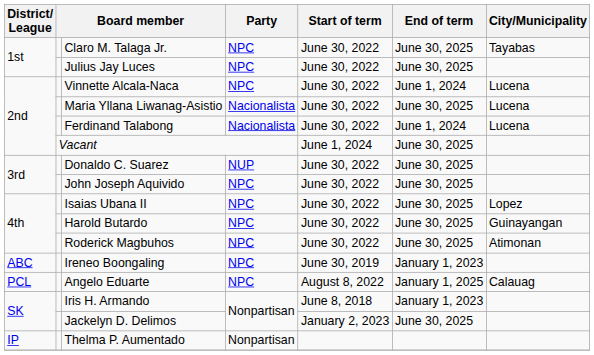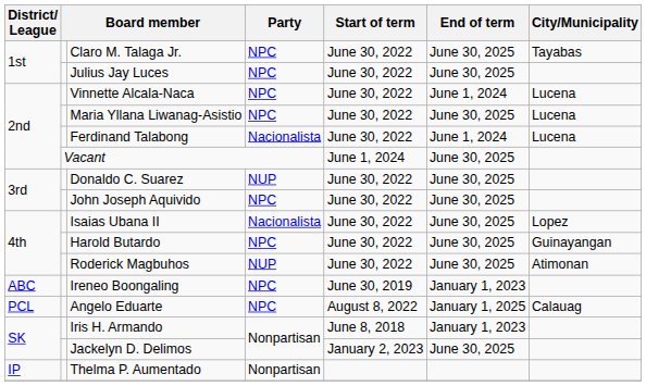Maria Yllana Liwanag-Asistio | Party: Nacionalista -> NPC
Isaias Ubana II | Party: NPC -> Nacionalista
Roderick Magbuhos | Party: NPC -> NUP
